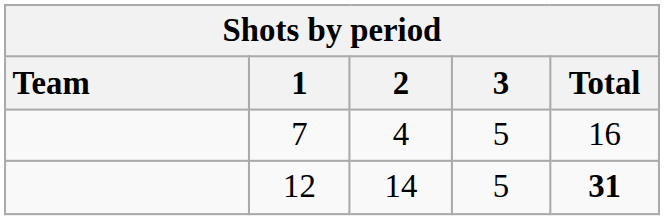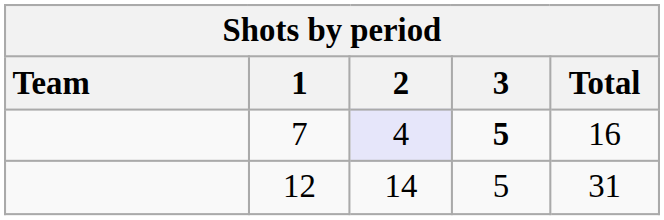7 | 2: no background -> lavender background
7 | 3: normal -> bold
12 | Total: bold -> normal
